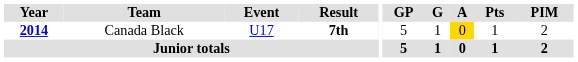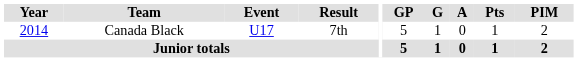Canada Black | Year: bold -> normal
Canada Black | Result: bold -> normal
Canada Black | A: gold background -> no background
